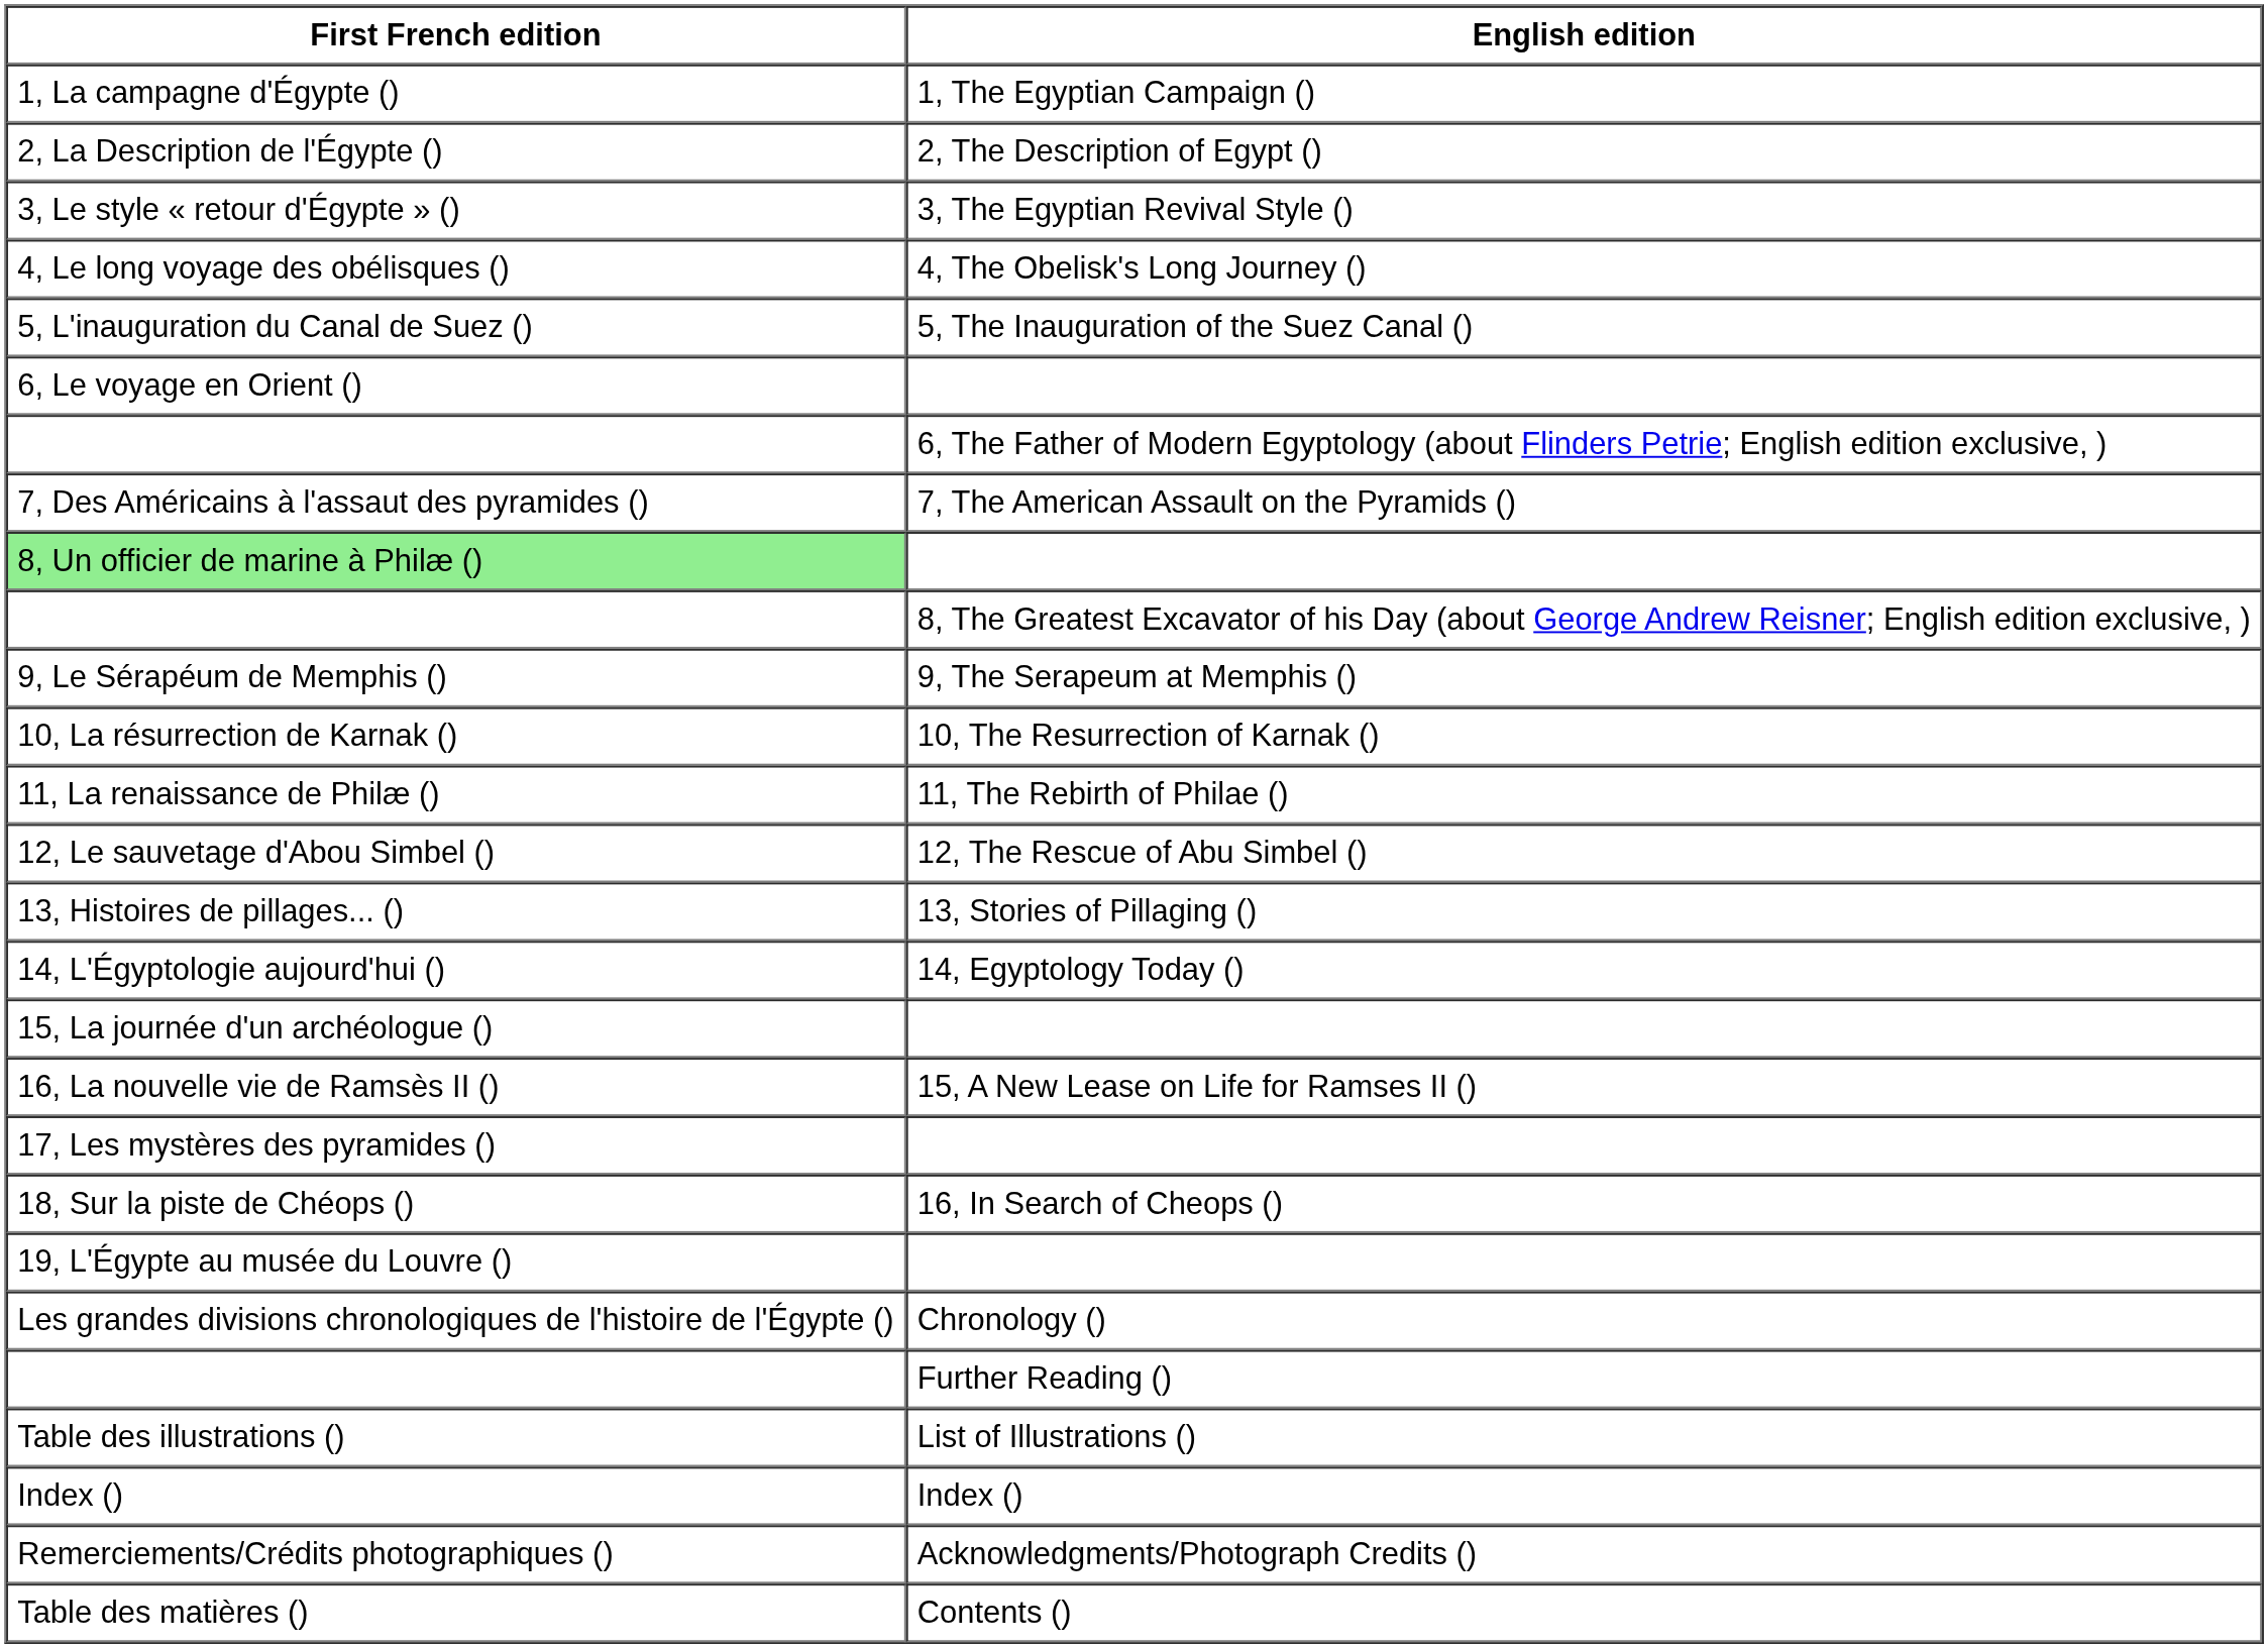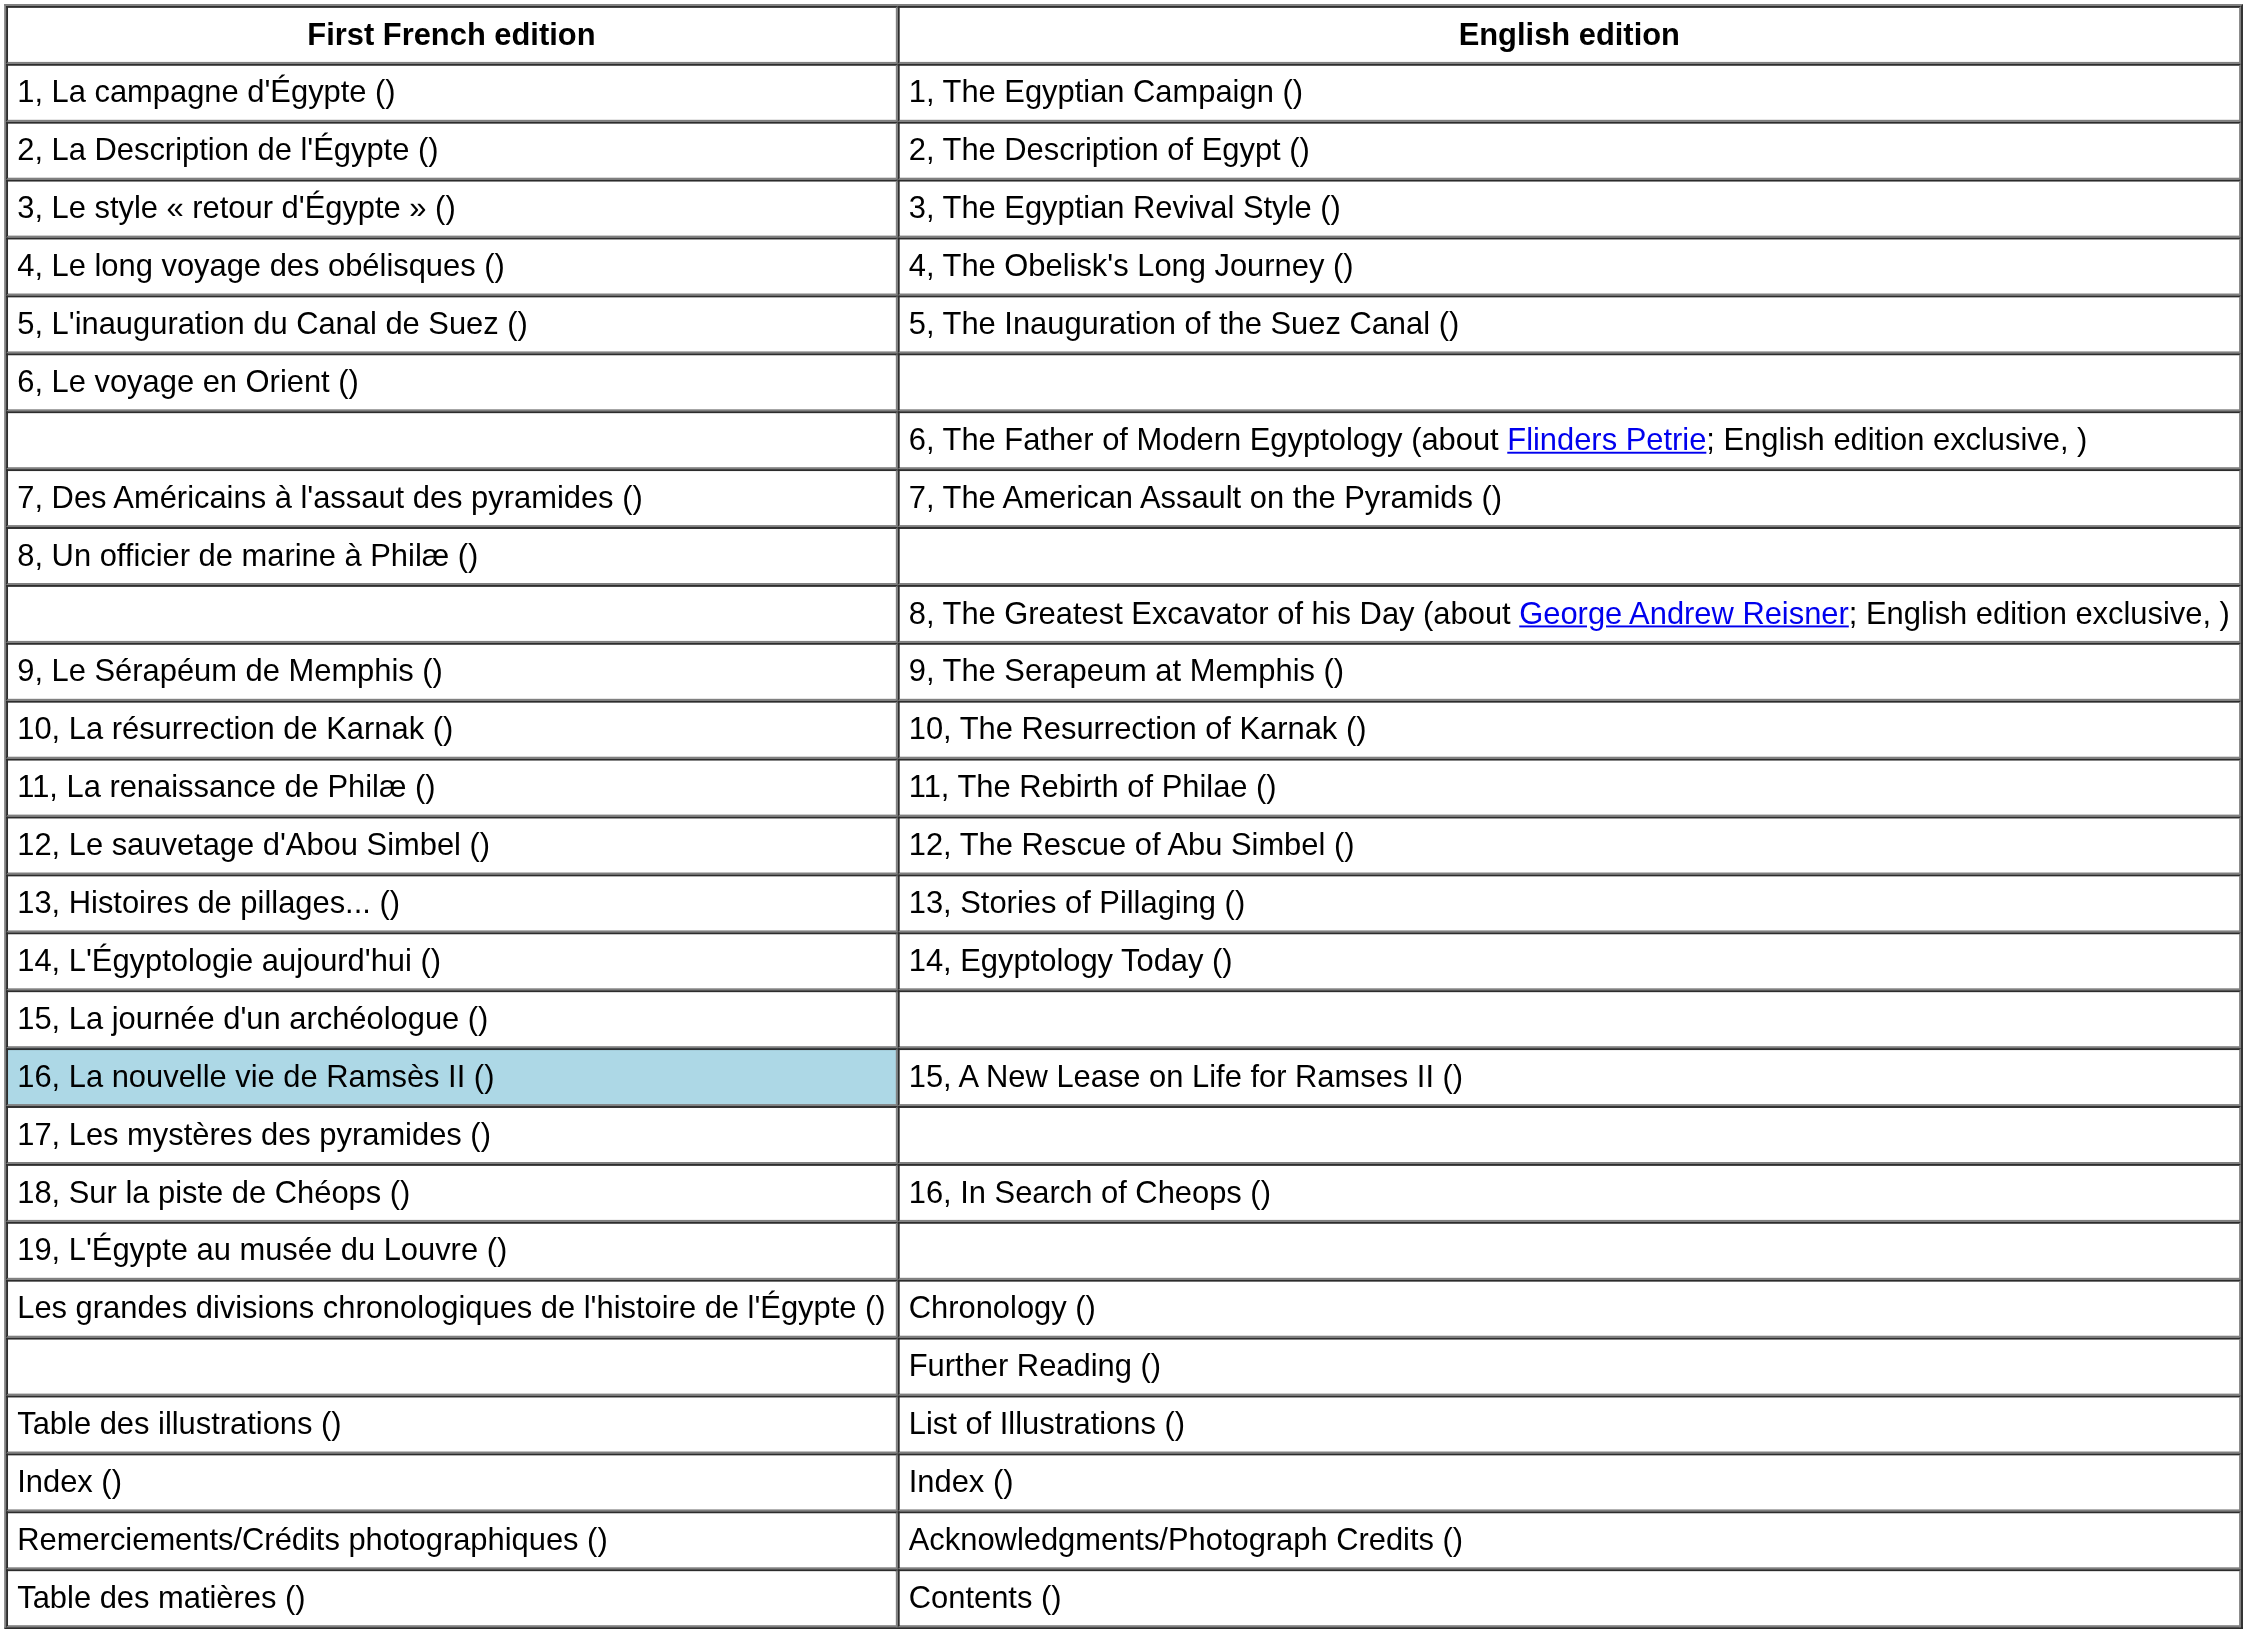row 10 | First French edition: lightgreen background -> no background
row 19 | First French edition: no background -> lightblue background
